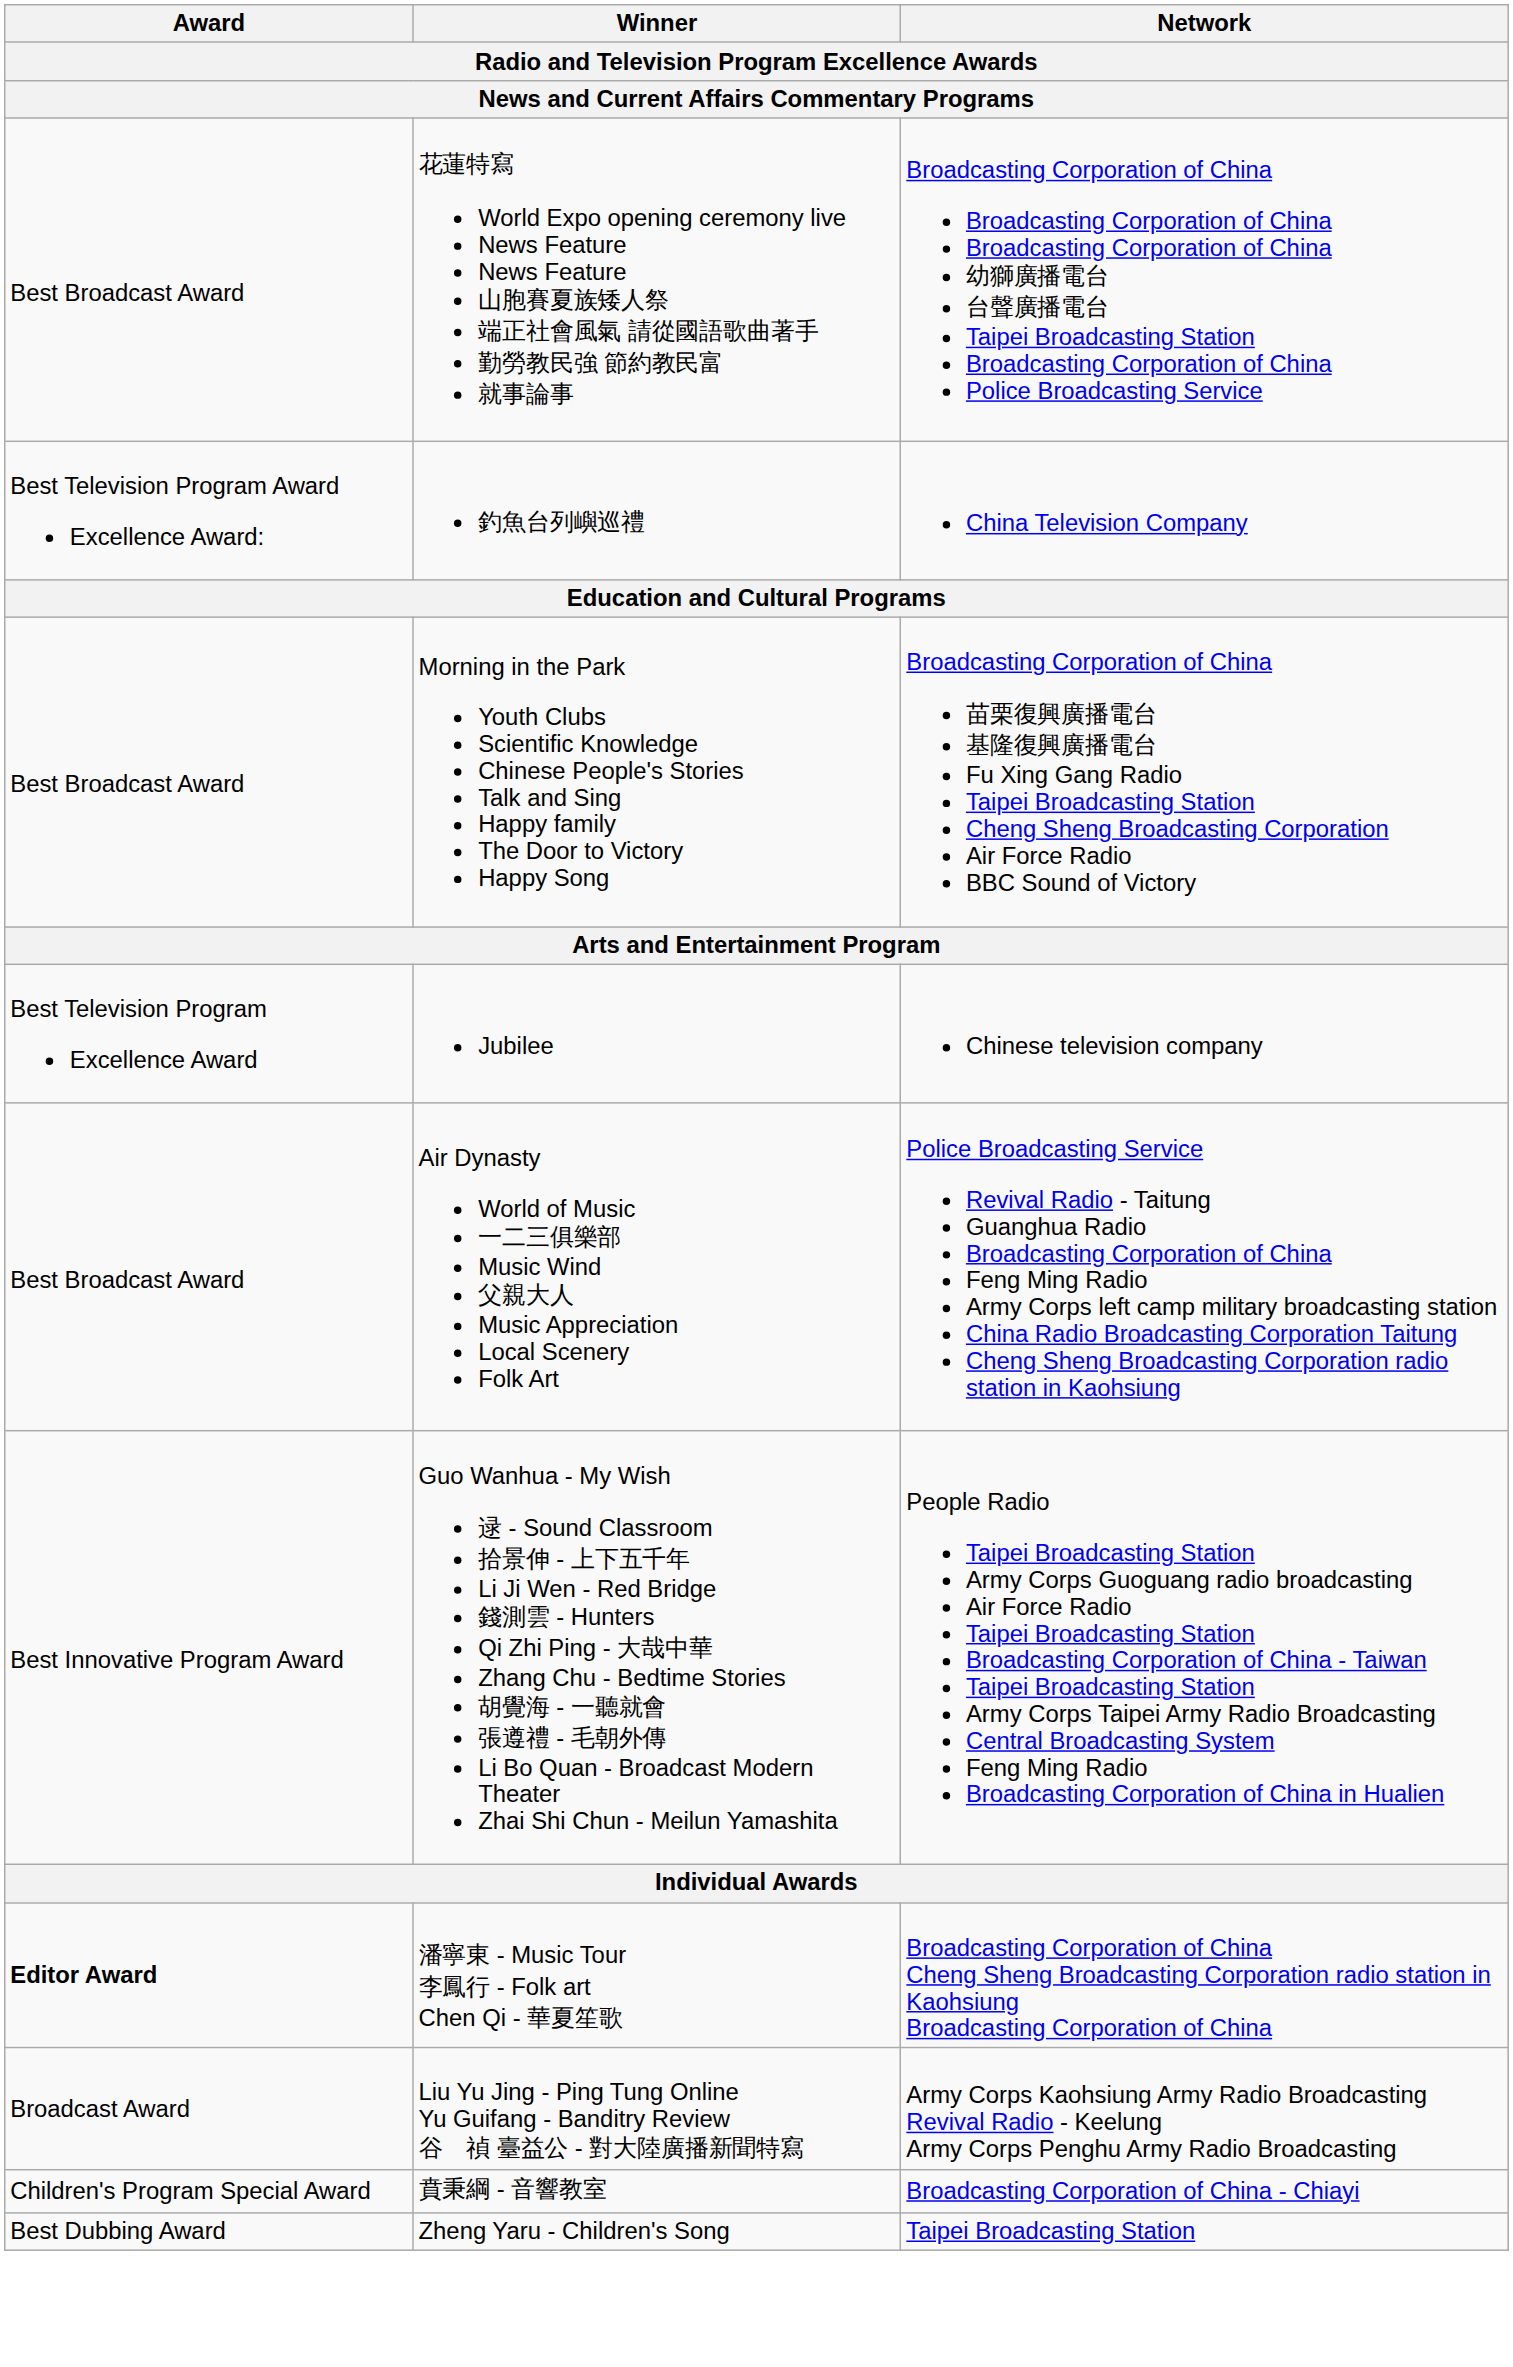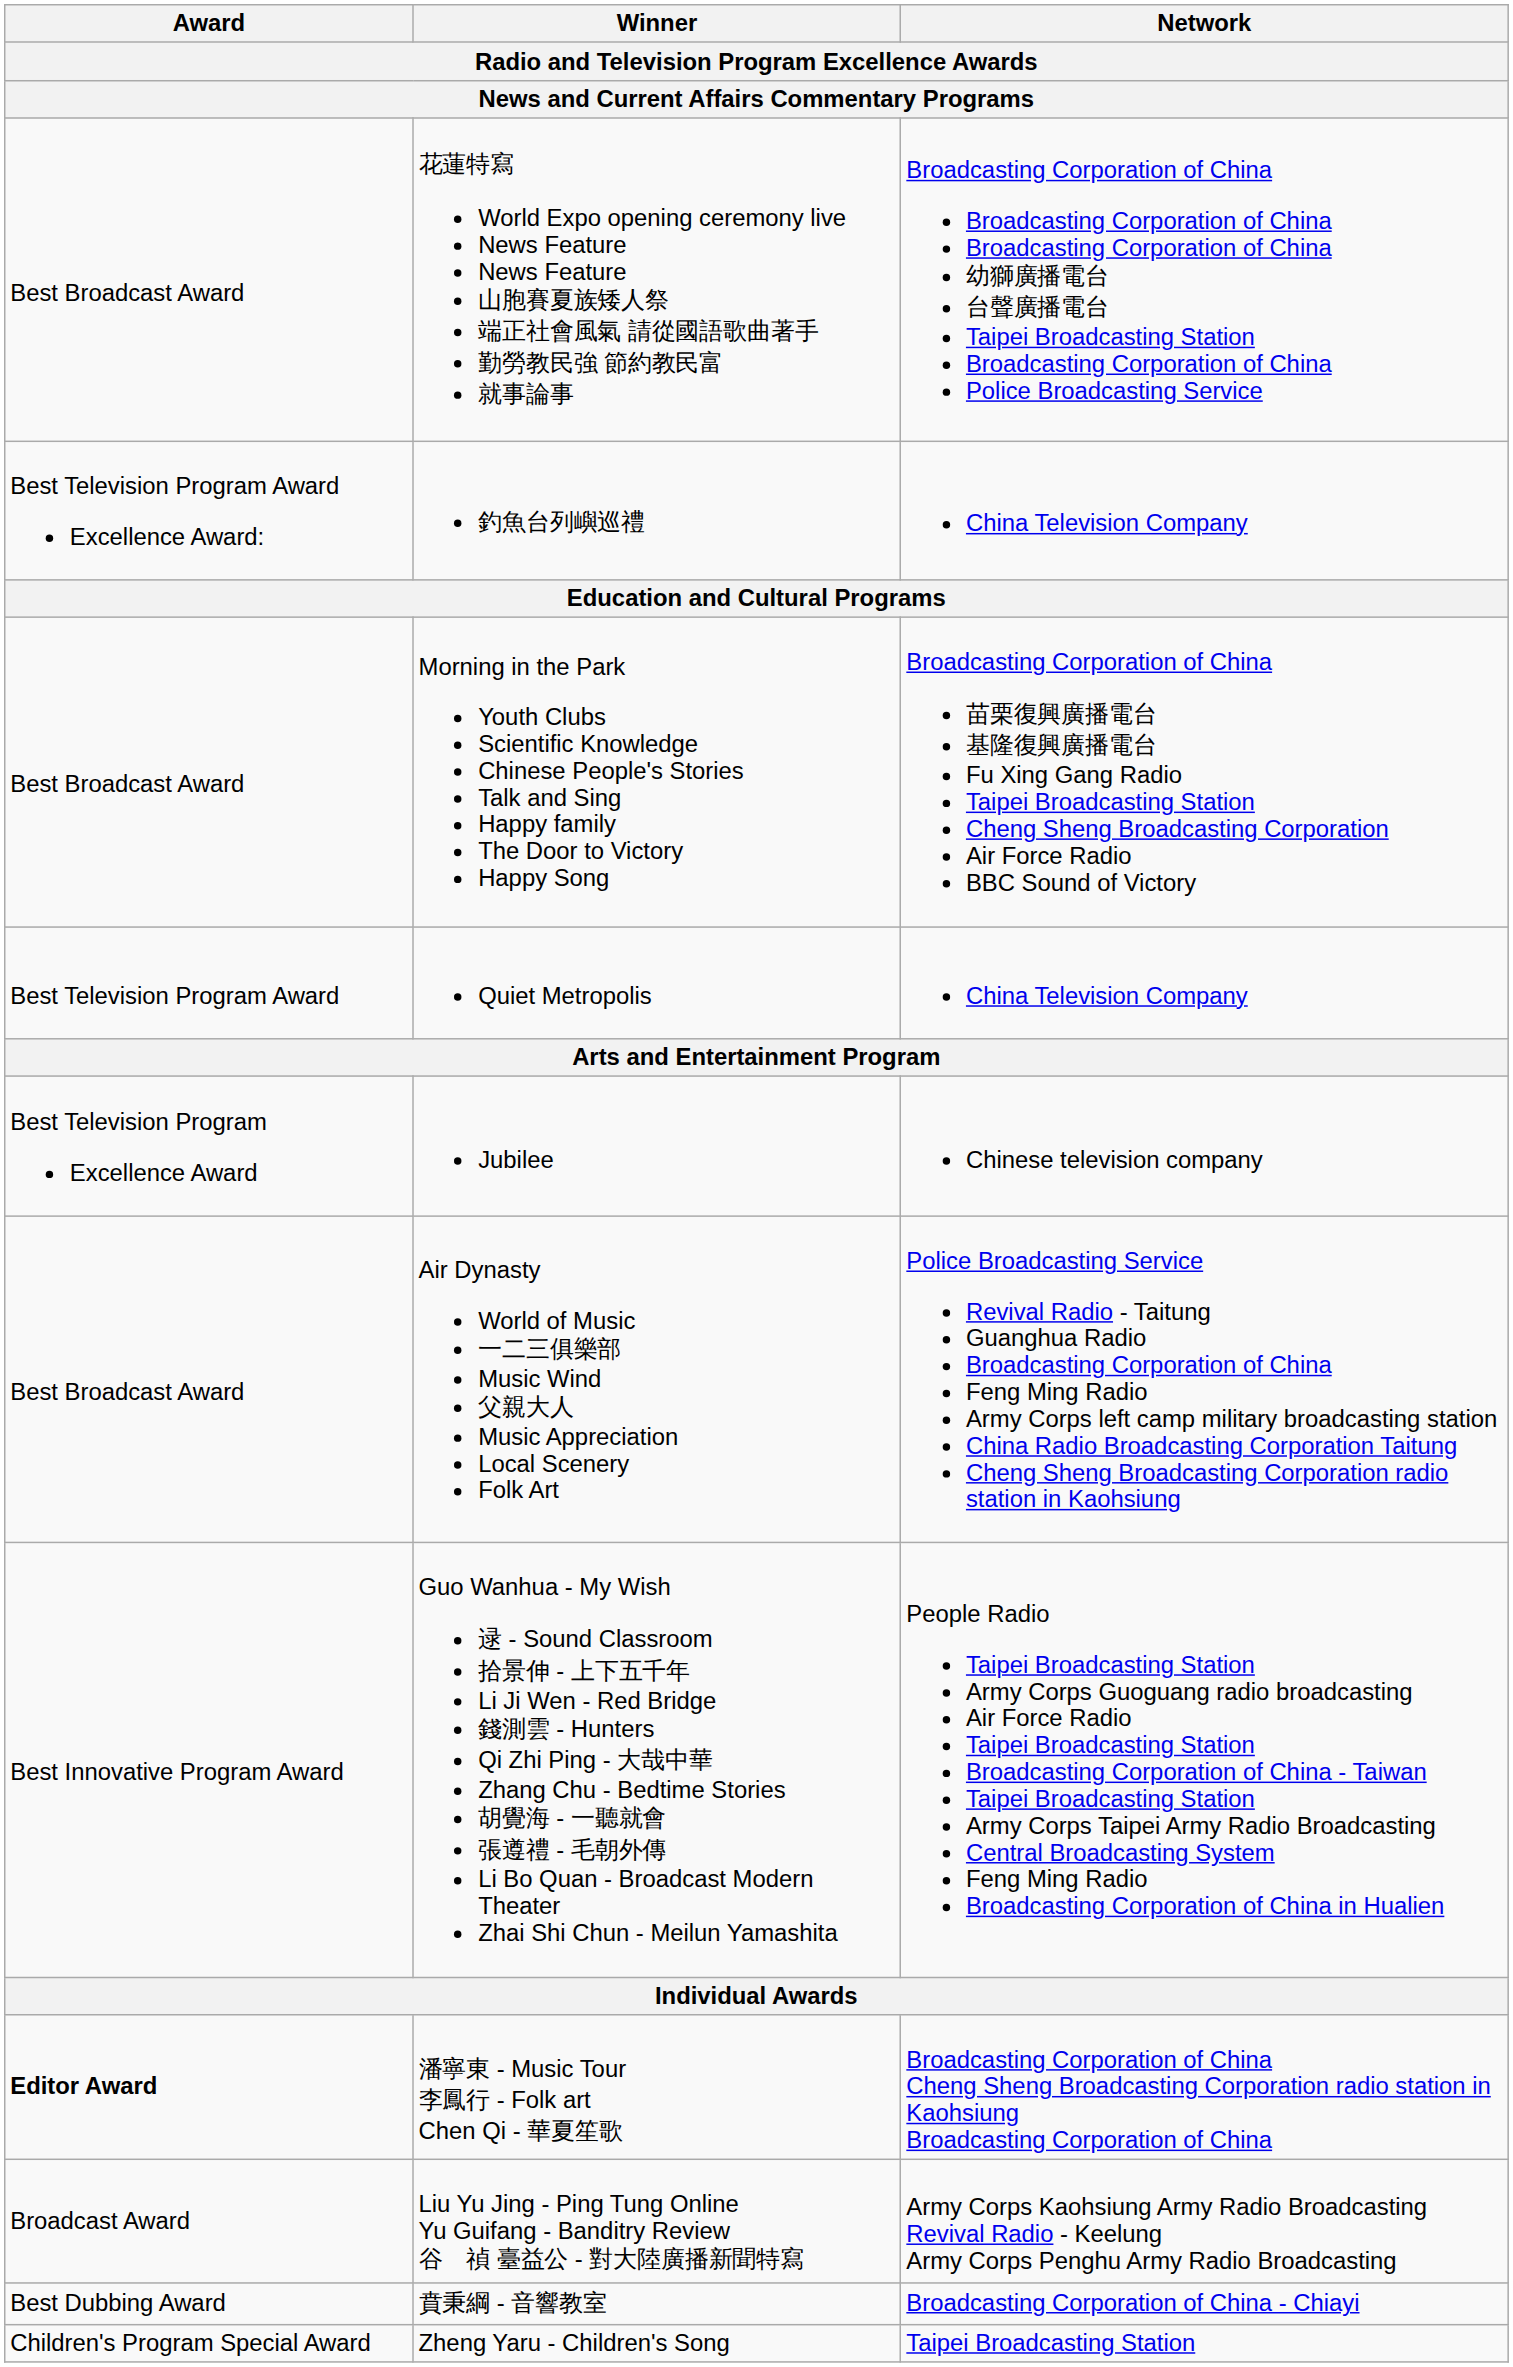+ row: Best Television Program Award | Quiet Metropolis | China Television Company
賁秉綱 - 音響教室 | Award: Children's Program Special Award -> Best Dubbing Award
Zheng Yaru - Children's Song | Award: Best Dubbing Award -> Children's Program Special Award
